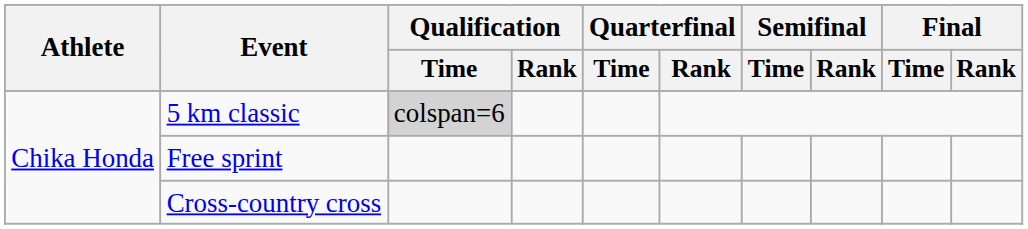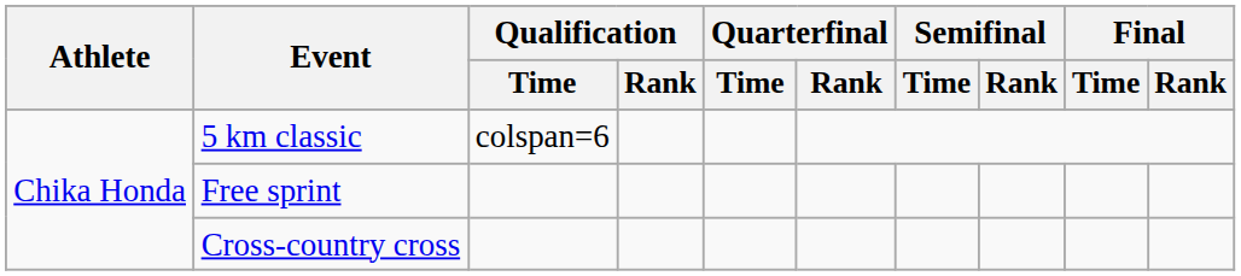5 km classic | Qualification / Time: lightgrey background -> no background
